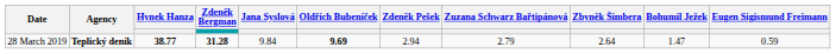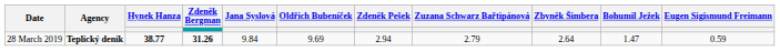28 March 2019 | Zdeněk Bergman: 31.28 -> 31.26
28 March 2019 | Oldřich Bubeníček: bold -> normal
